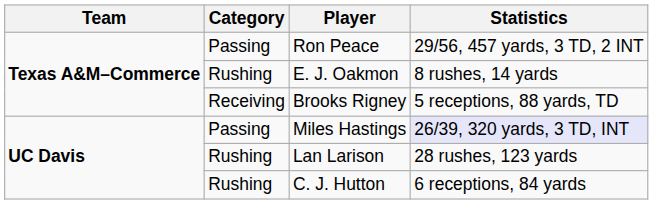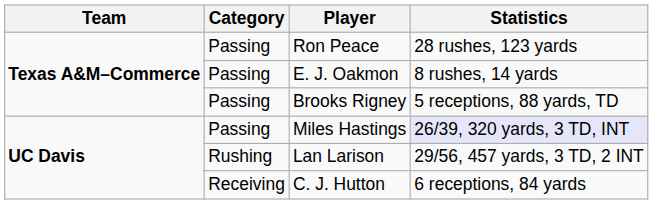Ron Peace | Statistics: 29/56, 457 yards, 3 TD, 2 INT -> 28 rushes, 123 yards
E. J. Oakmon | Category: Rushing -> Passing
Brooks Rigney | Category: Receiving -> Passing
Lan Larison | Statistics: 28 rushes, 123 yards -> 29/56, 457 yards, 3 TD, 2 INT
C. J. Hutton | Category: Rushing -> Receiving
